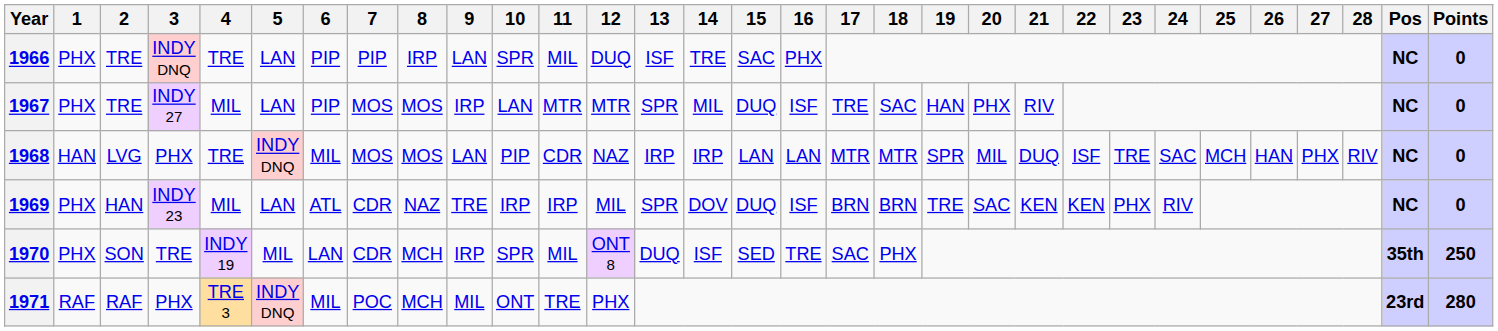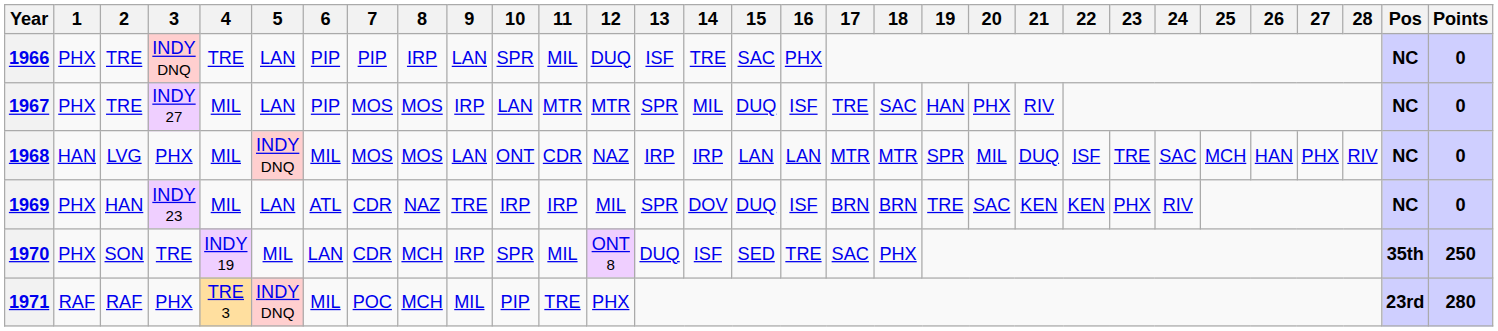1968 | 4: TRE -> MIL
1968 | 10: PIP -> ONT
1971 | 10: ONT -> PIP
